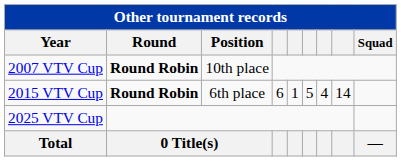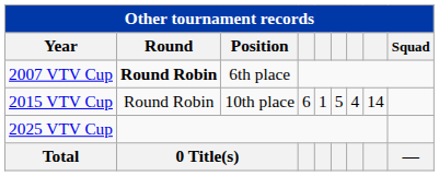2007 VTV Cup | Position: 10th place -> 6th place
2015 VTV Cup | Round: bold -> normal
2015 VTV Cup | Position: 6th place -> 10th place
